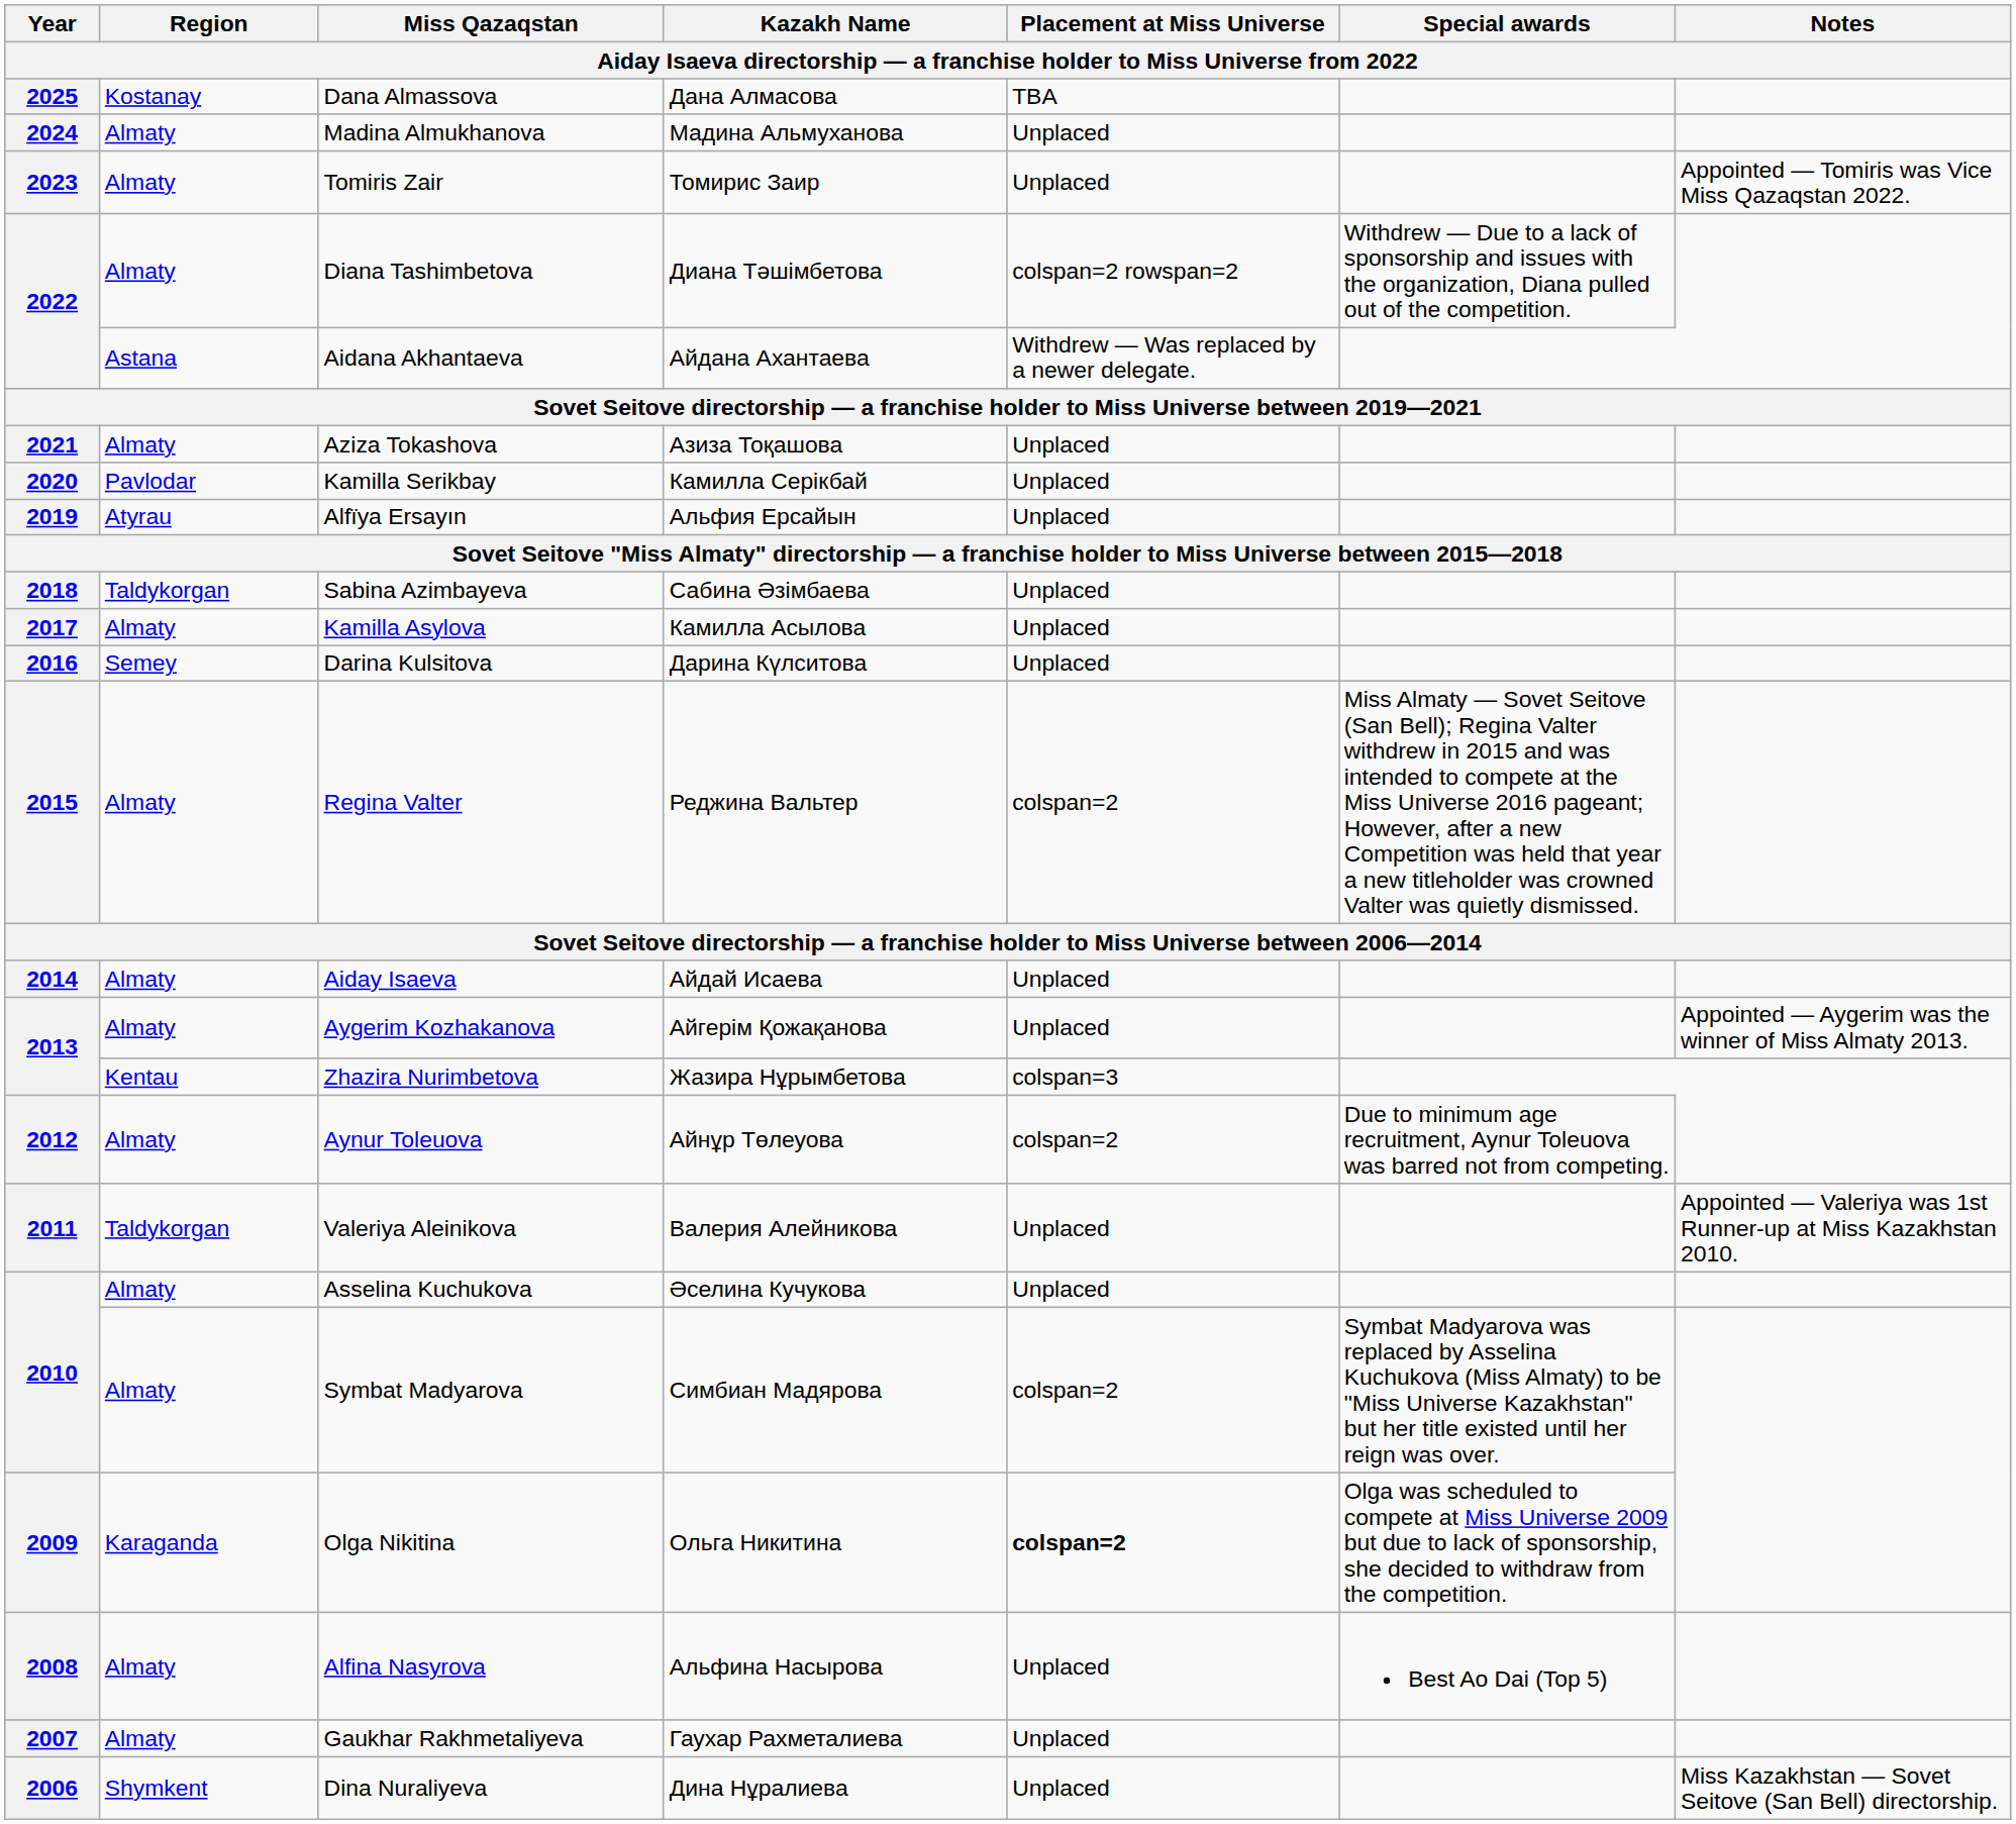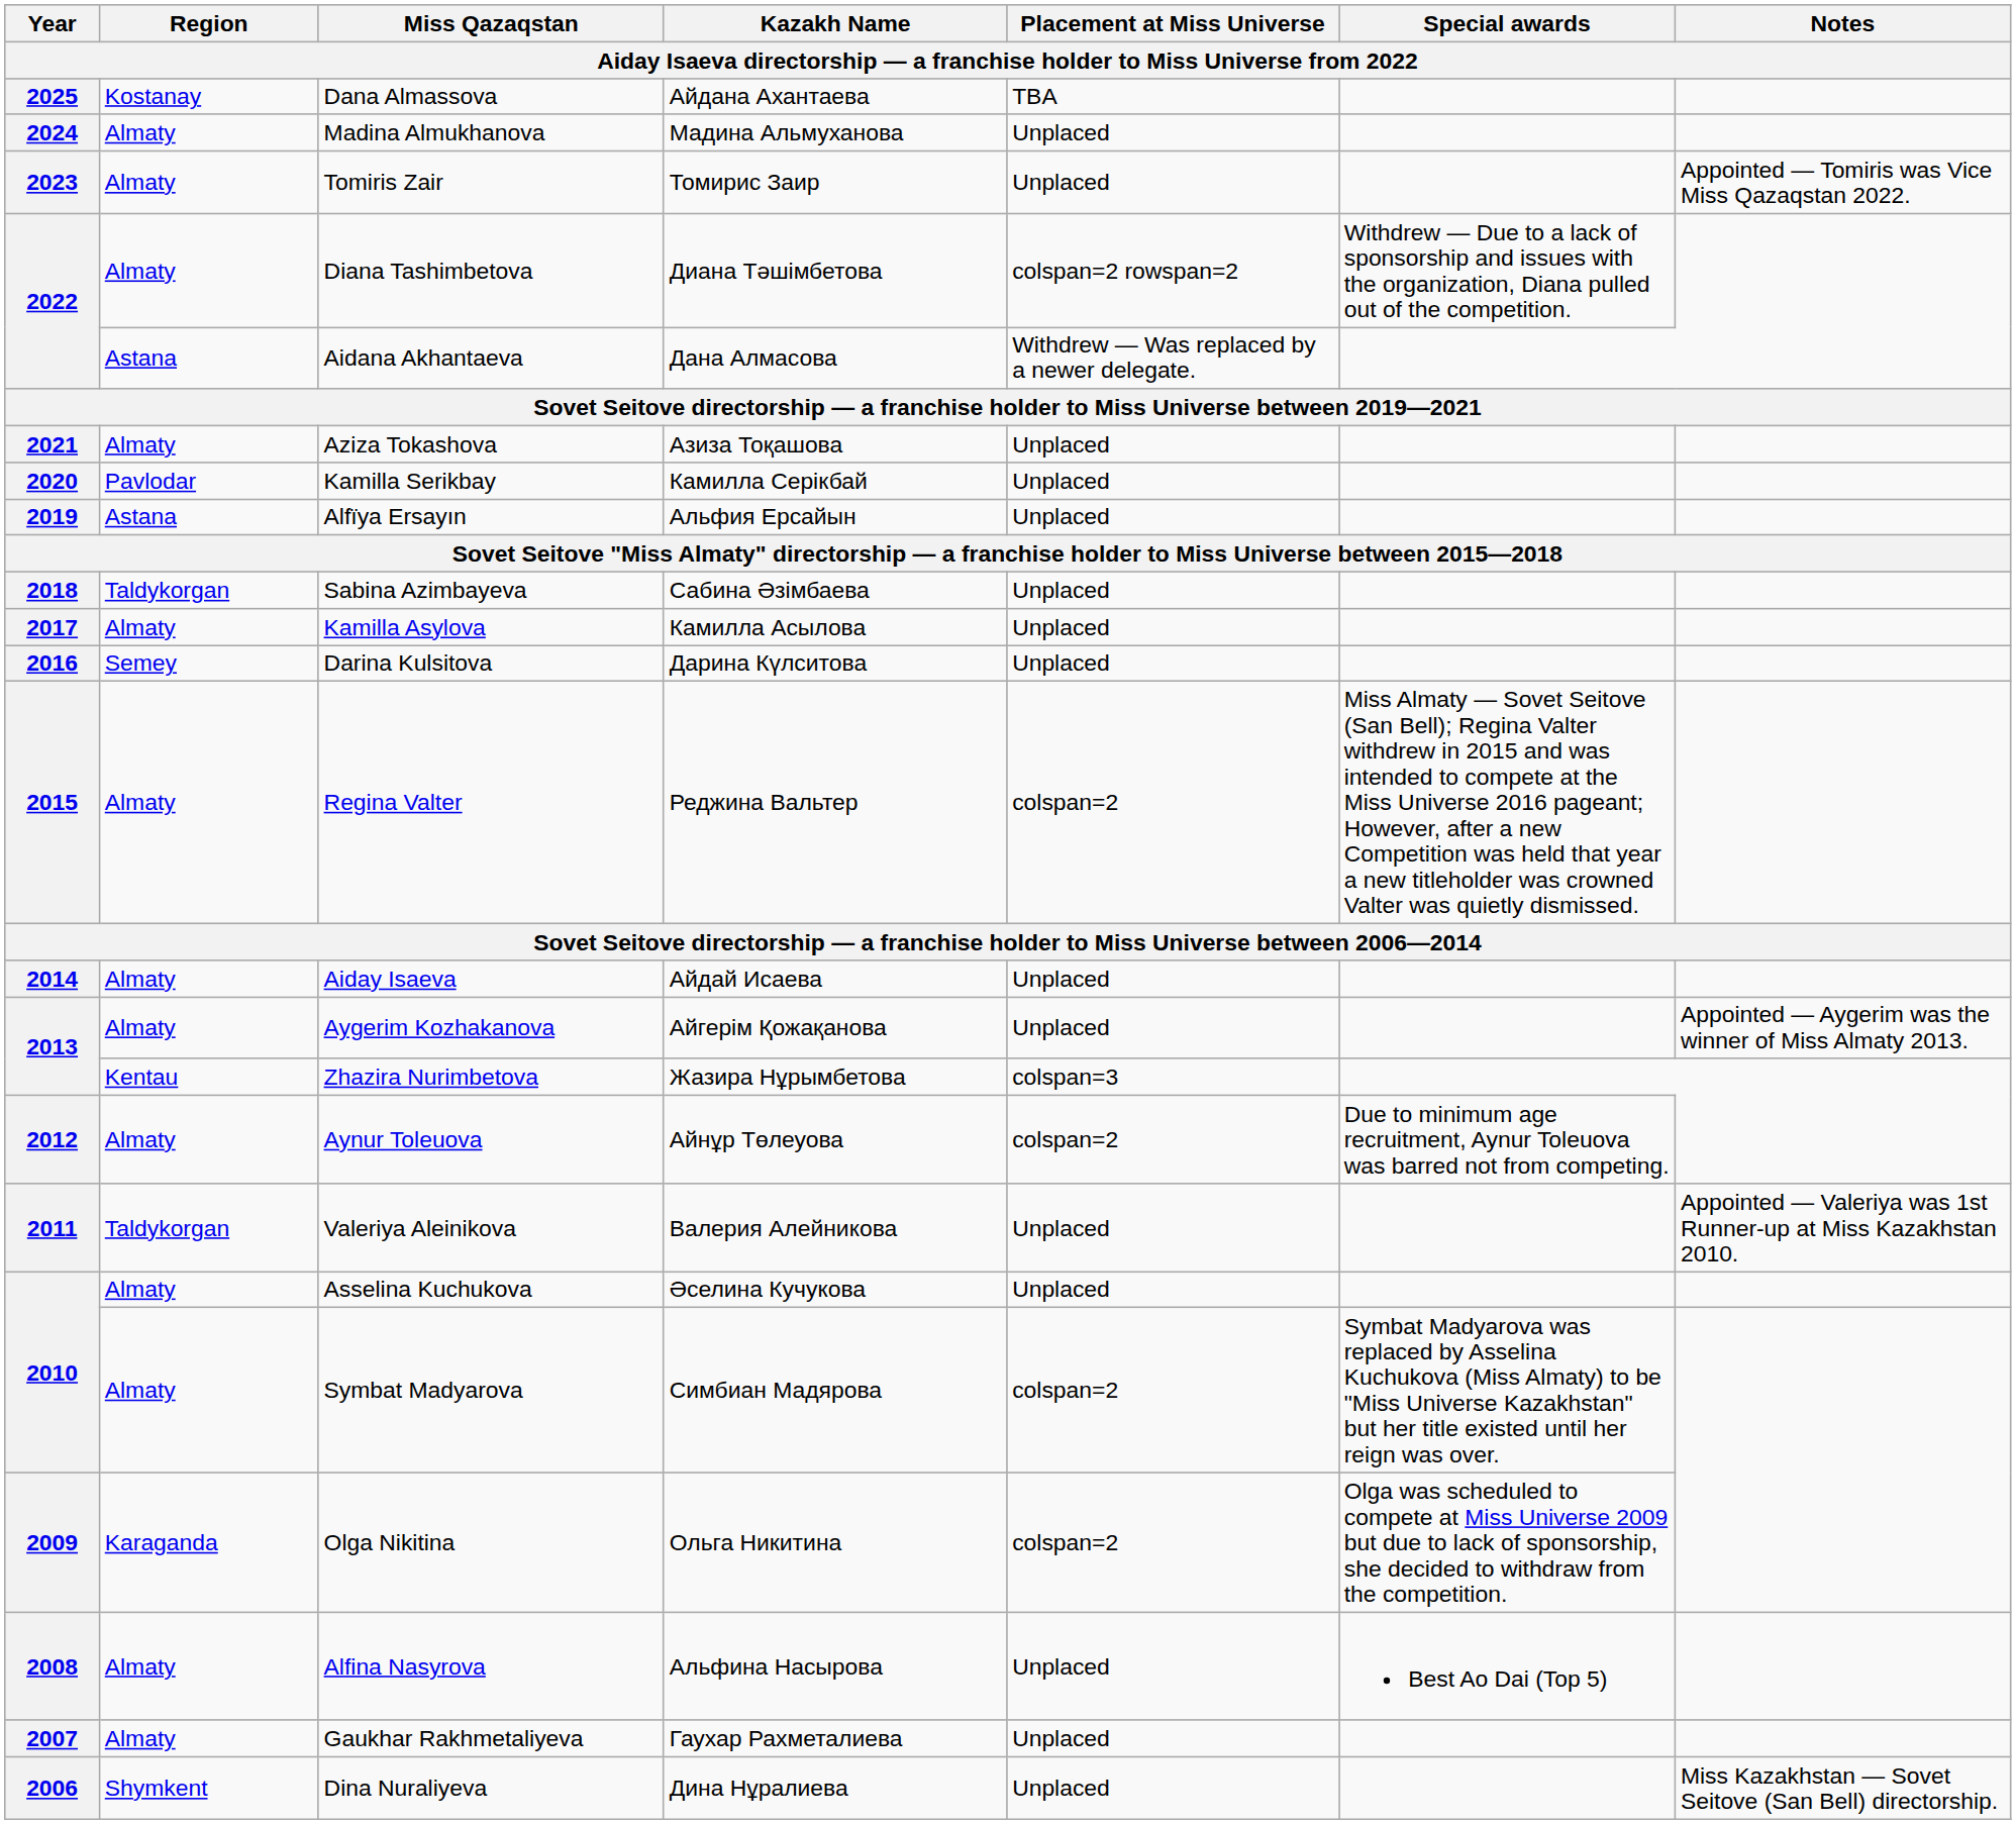Dana Almassova | Kazakh Name: Дана Алмасова -> Айдана Ахантаева
Aidana Akhantaeva | Kazakh Name: Айдана Ахантаева -> Дана Алмасова
Alfïya Ersayın | Region: Atyrau -> Astana
Olga Nikitina | Placement at Miss Universe: bold -> normal
